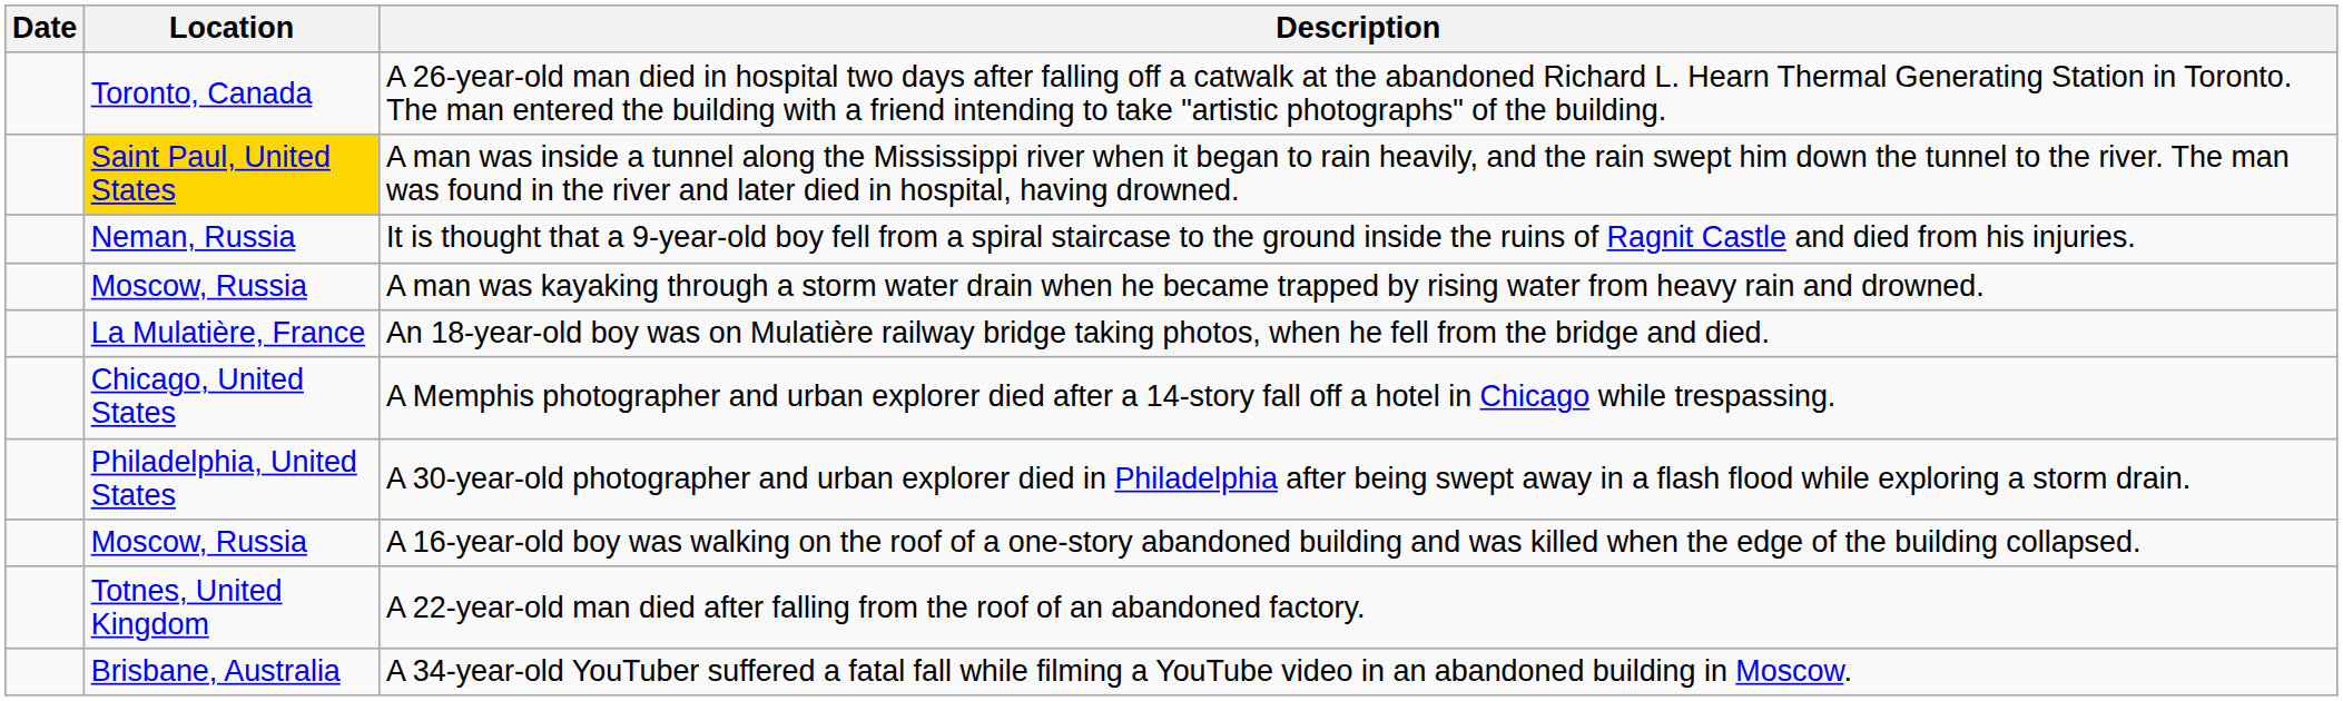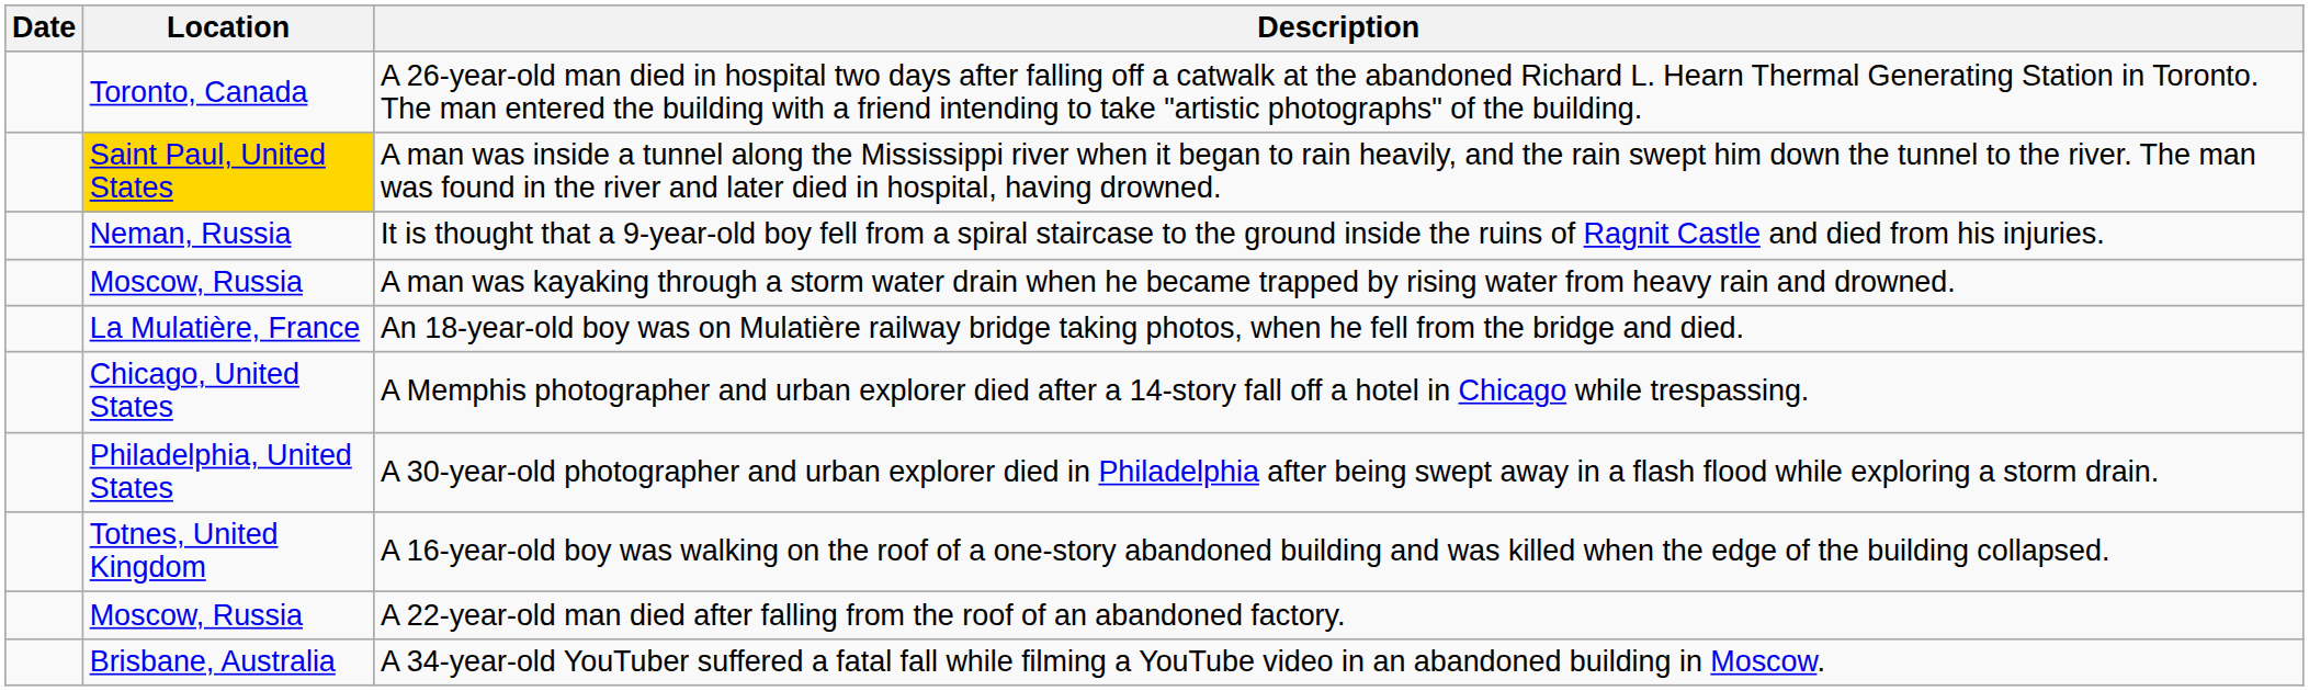row 9 | Location: Moscow, Russia -> Totnes, United Kingdom
row 10 | Location: Totnes, United Kingdom -> Moscow, Russia
